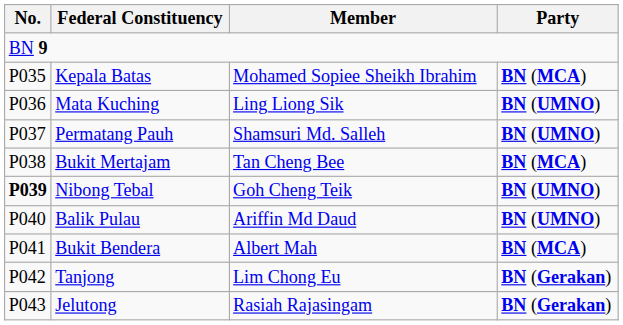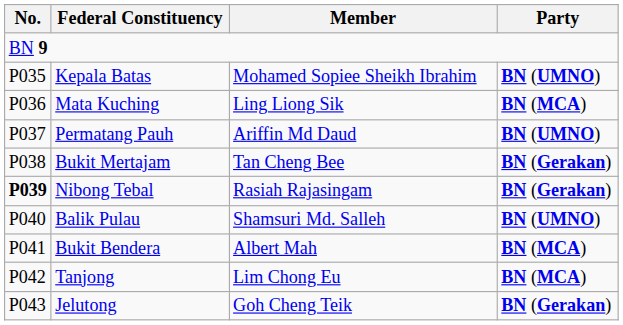Kepala Batas | Party: BN (MCA) -> BN (UMNO)
Mata Kuching | Party: BN (UMNO) -> BN (MCA)
Permatang Pauh | Member: Shamsuri Md. Salleh -> Ariffin Md Daud
Bukit Mertajam | Party: BN (MCA) -> BN (Gerakan)
Nibong Tebal | Member: Goh Cheng Teik -> Rasiah Rajasingam
Nibong Tebal | Party: BN (UMNO) -> BN (Gerakan)
Balik Pulau | Member: Ariffin Md Daud -> Shamsuri Md. Salleh
Tanjong | Party: BN (Gerakan) -> BN (MCA)
Jelutong | Member: Rasiah Rajasingam -> Goh Cheng Teik
